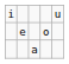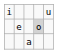e | column 4: no background -> lightgrey background
